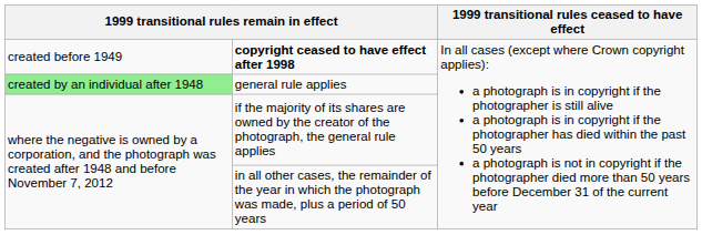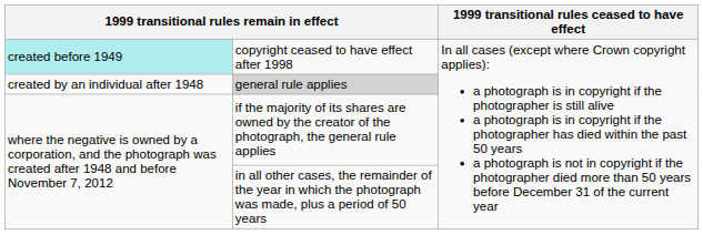row 2 | column 1: no background -> paleturquoise background
row 2 | column 2: bold -> normal
row 3 | column 1: lightgreen background -> no background
row 3 | column 2: no background -> lightgrey background
